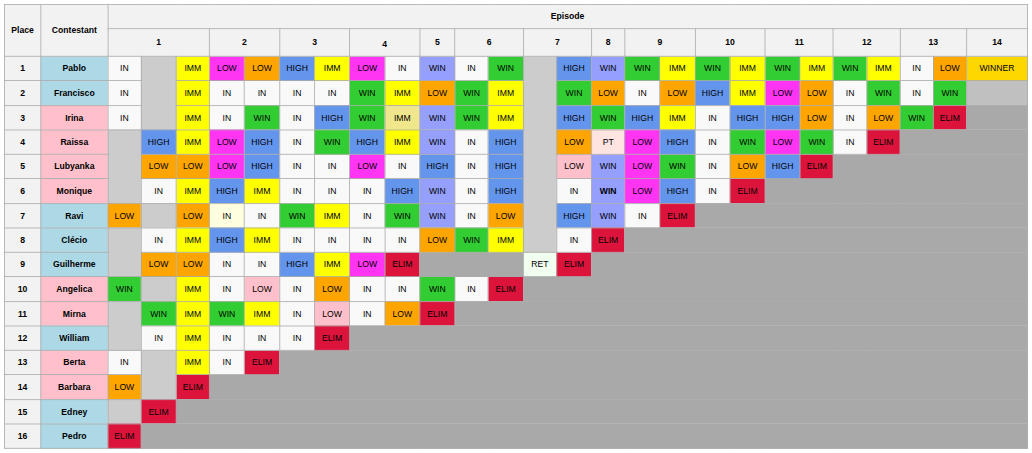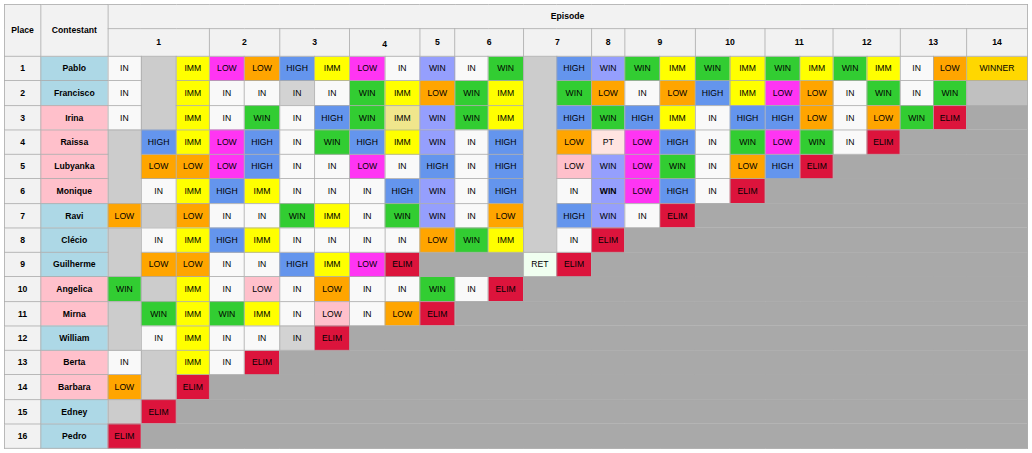Francisco | column 8: no background -> lightgrey background
Ravi | column 6: lightyellow background -> no background
William | column 8: no background -> lightgrey background
